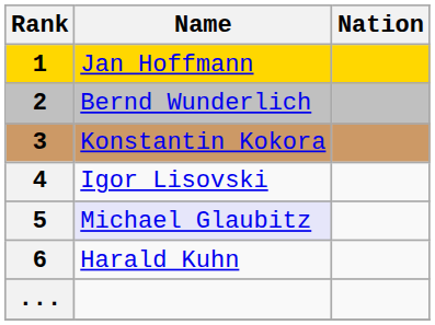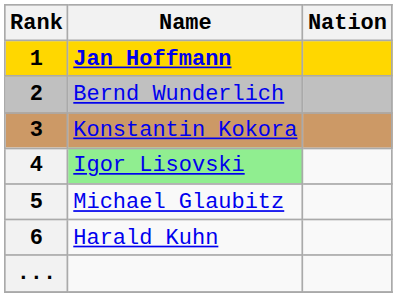Jan Hoffmann | Name: normal -> bold
Igor Lisovski | Name: no background -> lightgreen background
Michael Glaubitz | Name: lavender background -> no background
